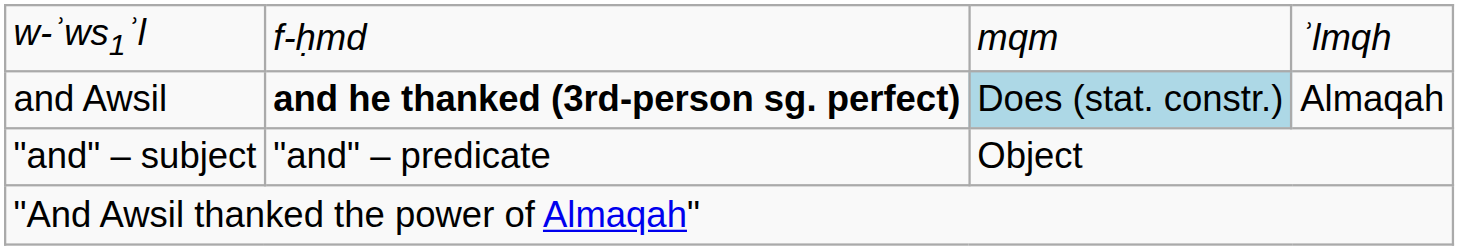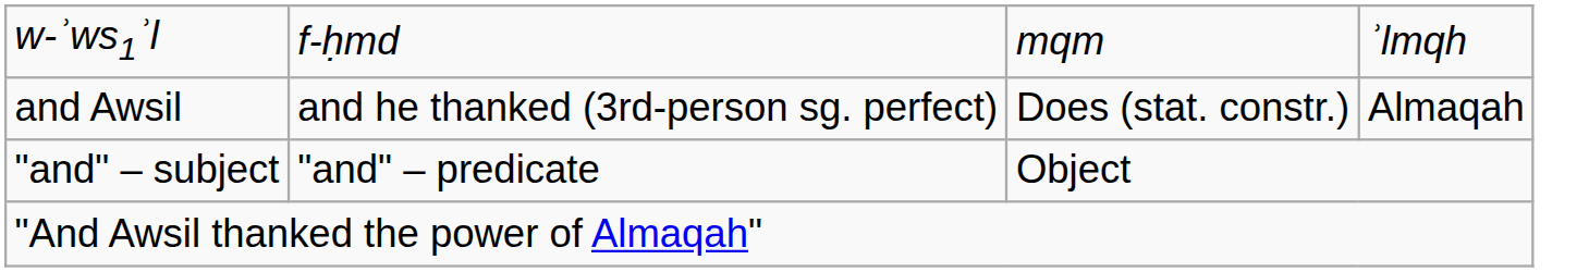and Awsil | column 2: bold -> normal
and Awsil | column 3: lightblue background -> no background
